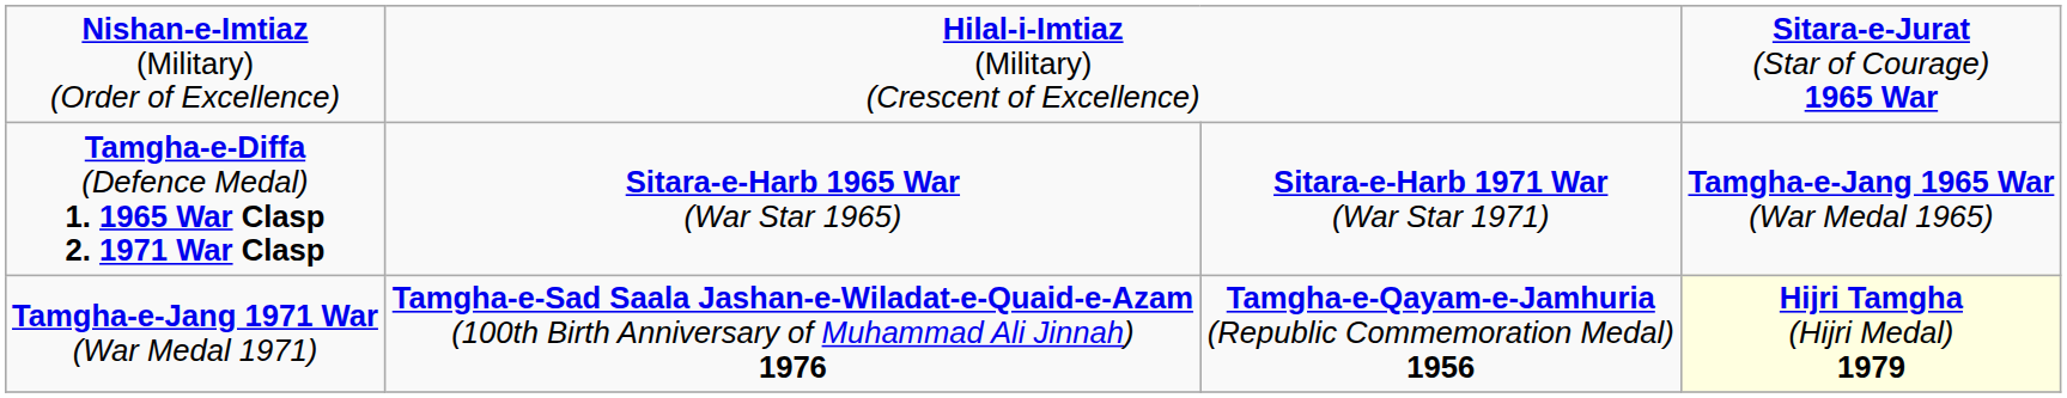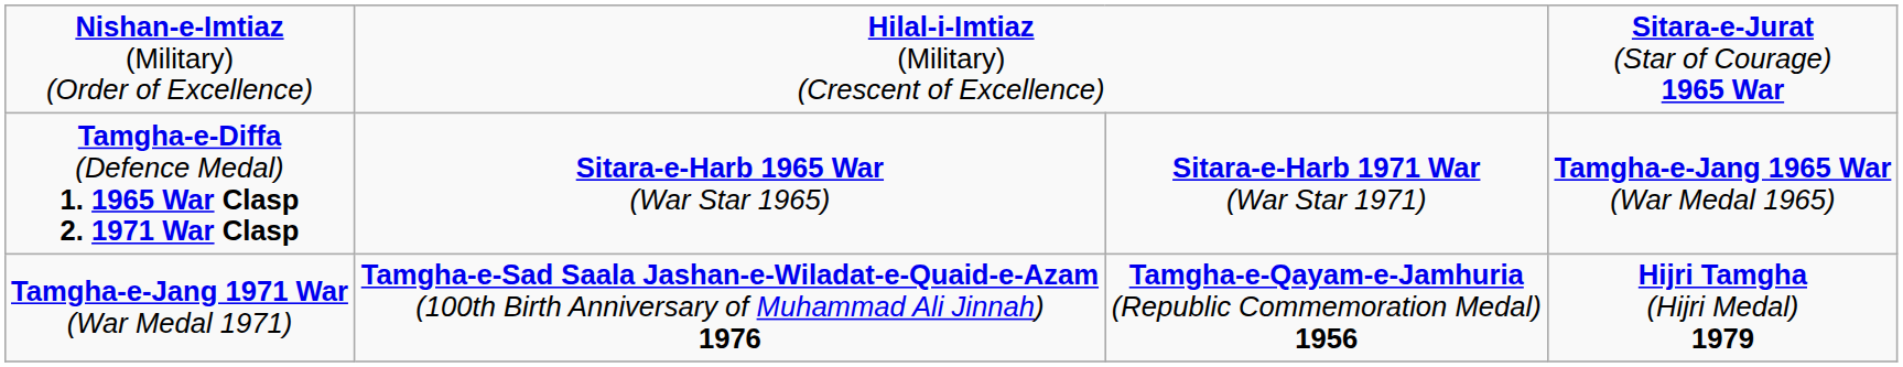Tamgha-e-Jang 1971 War (War Medal 1971) | column 4: lightyellow background -> no background
